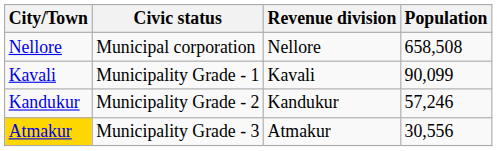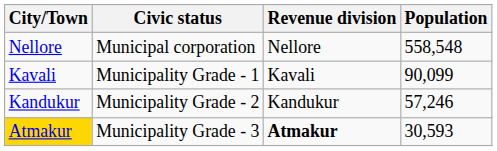row 2 | Population: 658,508 -> 558,548
row 5 | Revenue division: normal -> bold
row 5 | Population: 30,556 -> 30,593
